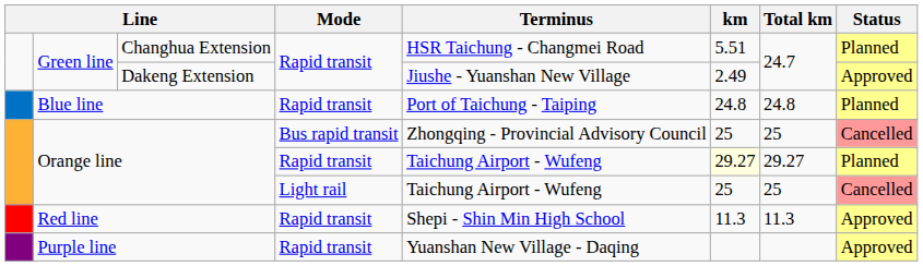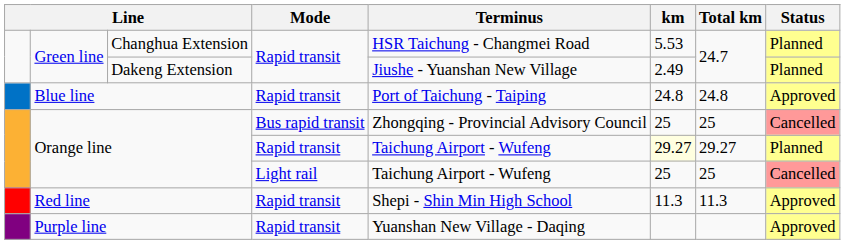Changhua Extension | km: 5.51 -> 5.53
Dakeng Extension | Status: Approved -> Planned
Blue line | Status: Planned -> Approved
